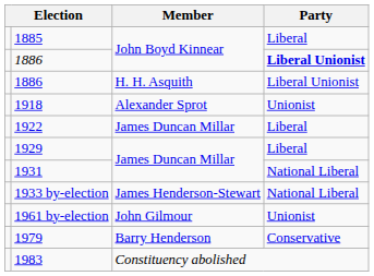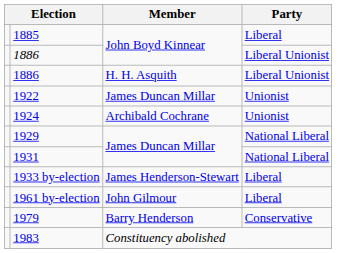1886 / John Boyd Kinnear | Party: bold -> normal
- row: 1918 | Alexander Sprot | Unionist
1922 | Party: Liberal -> Unionist
+ row: 1924 | Archibald Cochrane | Unionist
1929 | Party: Liberal -> National Liberal
1933 by-election | Party: National Liberal -> Liberal
1961 by-election | Party: Unionist -> Liberal
